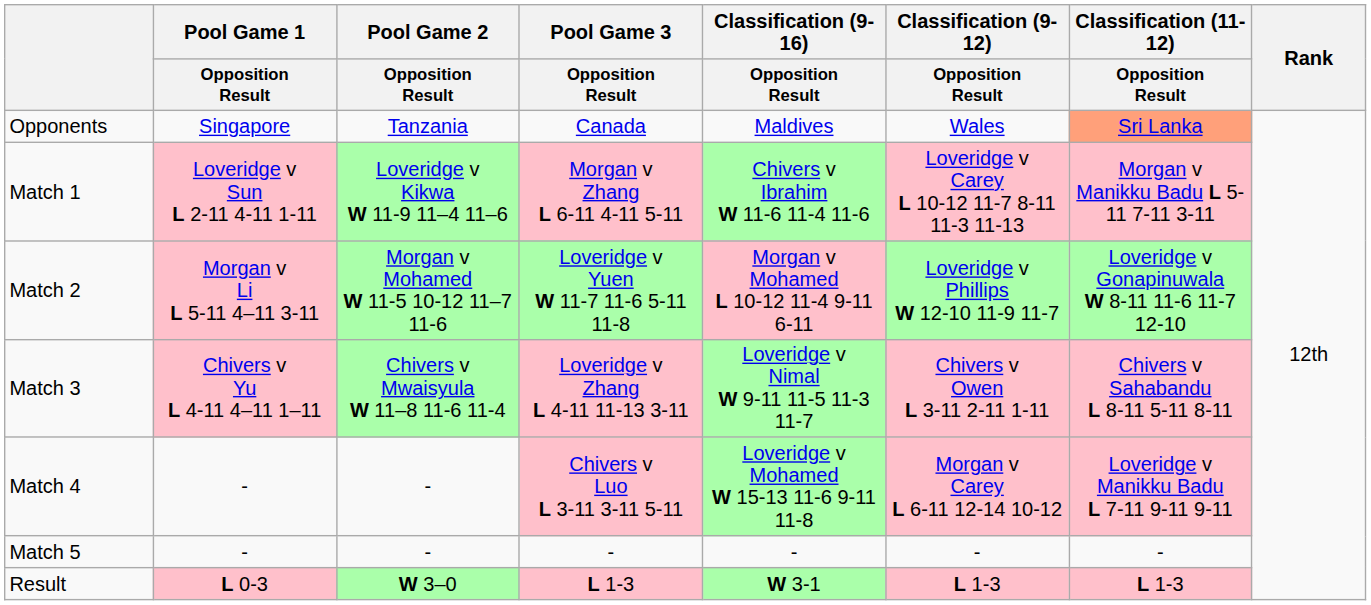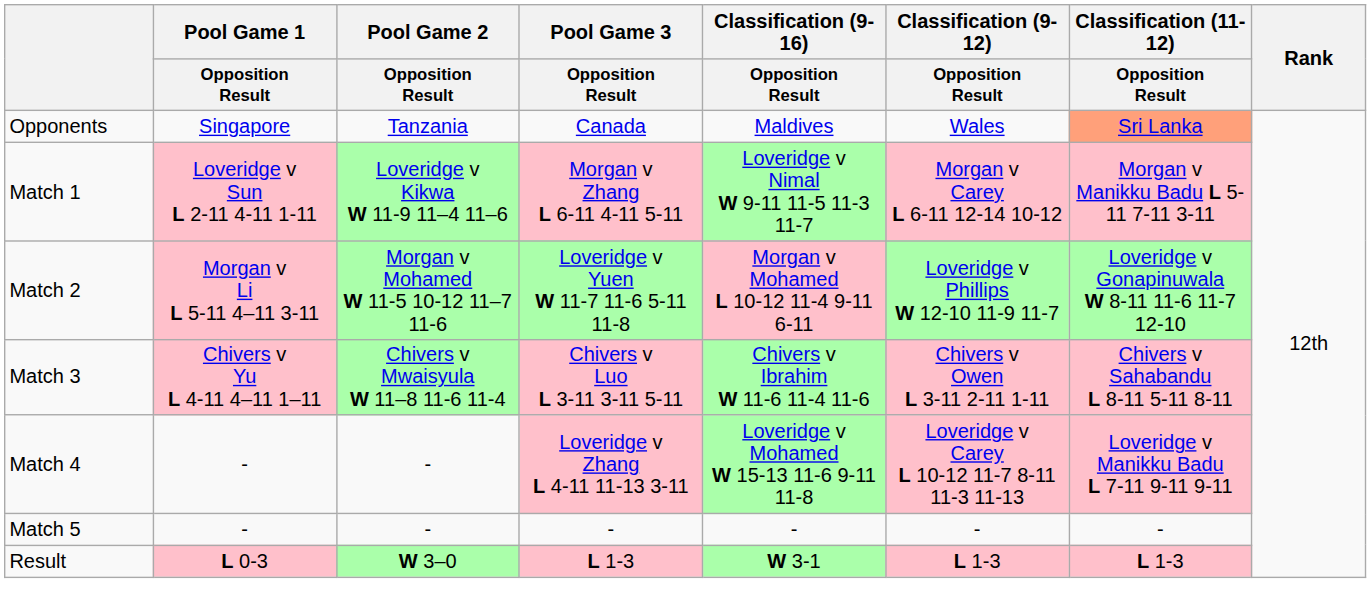Match 1 | Classification (9-16) / Opposition Result: Chivers v Ibrahim W 11-6 11-4 11-6 -> Loveridge v Nimal W 9-11 11-5 11-3 11-7
Match 1 | Classification (9-12) / Opposition Result: Loveridge v Carey L 10-12 11-7 8-11 11-3 11-13 -> Morgan v Carey L 6-11 12-14 10-12
Match 3 | Pool Game 3 / Opposition Result: Loveridge v Zhang L 4-11 11-13 3-11 -> Chivers v Luo L 3-11 3-11 5-11
Match 3 | Classification (9-16) / Opposition Result: Loveridge v Nimal W 9-11 11-5 11-3 11-7 -> Chivers v Ibrahim W 11-6 11-4 11-6
Match 4 | Pool Game 3 / Opposition Result: Chivers v Luo L 3-11 3-11 5-11 -> Loveridge v Zhang L 4-11 11-13 3-11
Match 4 | Classification (9-12) / Opposition Result: Morgan v Carey L 6-11 12-14 10-12 -> Loveridge v Carey L 10-12 11-7 8-11 11-3 11-13
